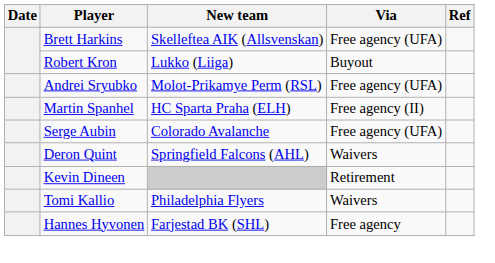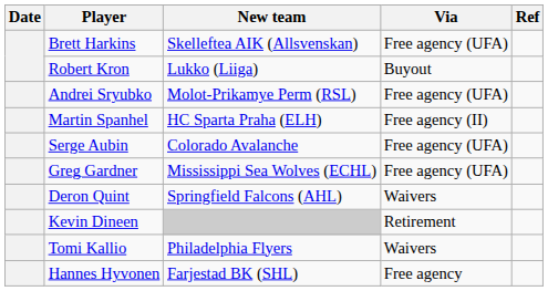+ row: Greg Gardner | Mississippi Sea Wolves (ECHL) | Free agency (UFA)
